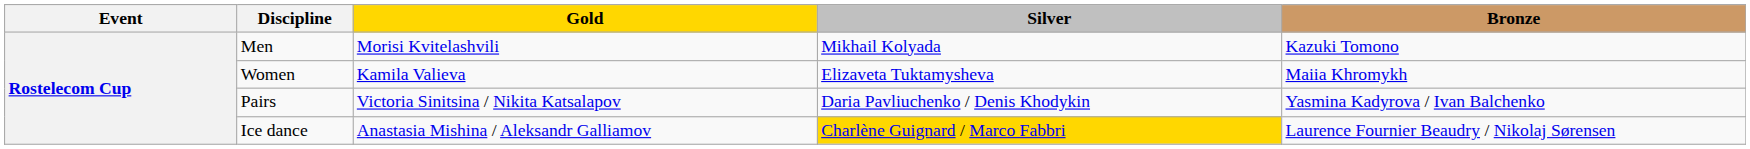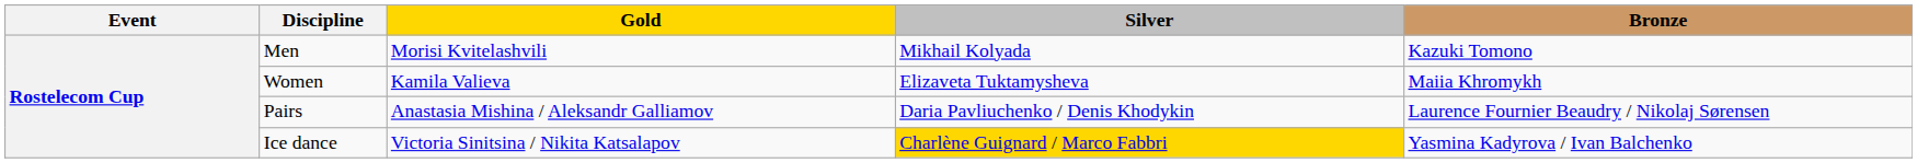Pairs | Gold: Victoria Sinitsina / Nikita Katsalapov -> Anastasia Mishina / Aleksandr Galliamov
Pairs | Bronze: Yasmina Kadyrova / Ivan Balchenko -> Laurence Fournier Beaudry / Nikolaj Sørensen
Ice dance | Gold: Anastasia Mishina / Aleksandr Galliamov -> Victoria Sinitsina / Nikita Katsalapov
Ice dance | Bronze: Laurence Fournier Beaudry / Nikolaj Sørensen -> Yasmina Kadyrova / Ivan Balchenko
